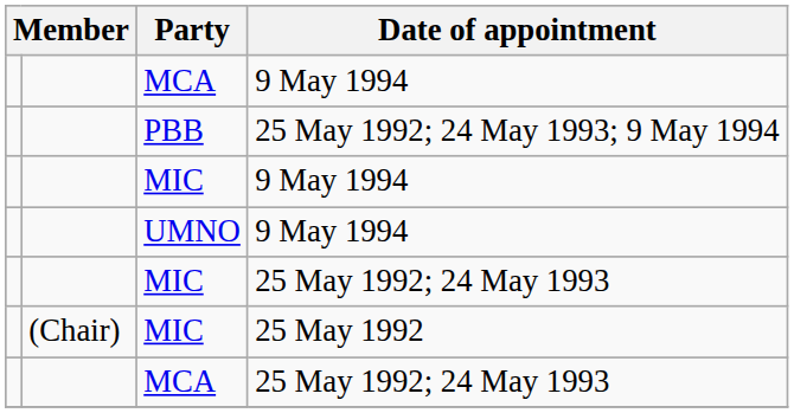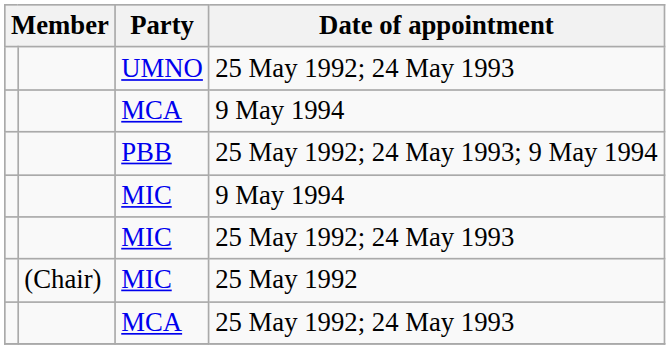+ row: UMNO | 25 May 1992; 24 May 1993
- row: UMNO | 9 May 1994
